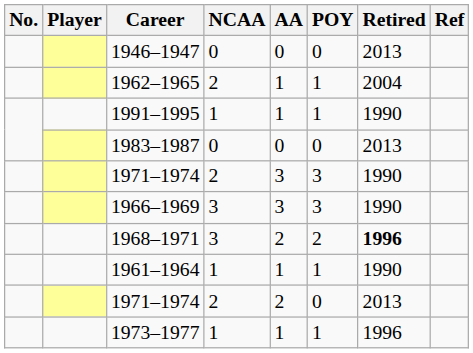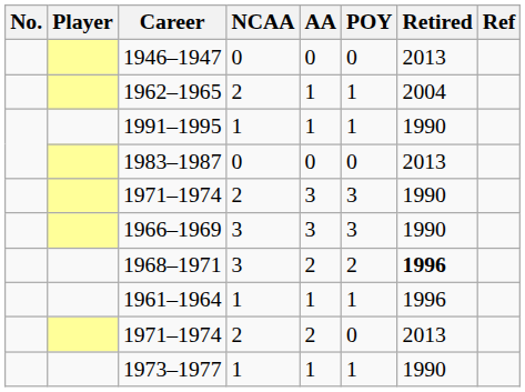1961–1964 | Retired: 1990 -> 1996
1973–1977 | Retired: 1996 -> 1990
